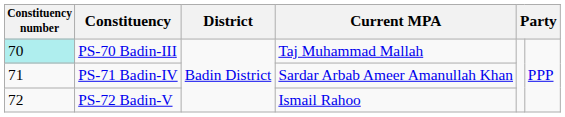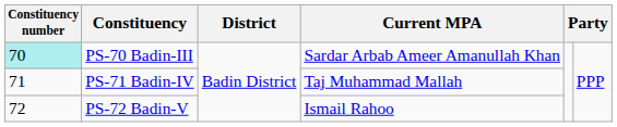PS-70 Badin-III | Current MPA: Taj Muhammad Mallah -> Sardar Arbab Ameer Amanullah Khan
PS-71 Badin-IV | Current MPA: Sardar Arbab Ameer Amanullah Khan -> Taj Muhammad Mallah
